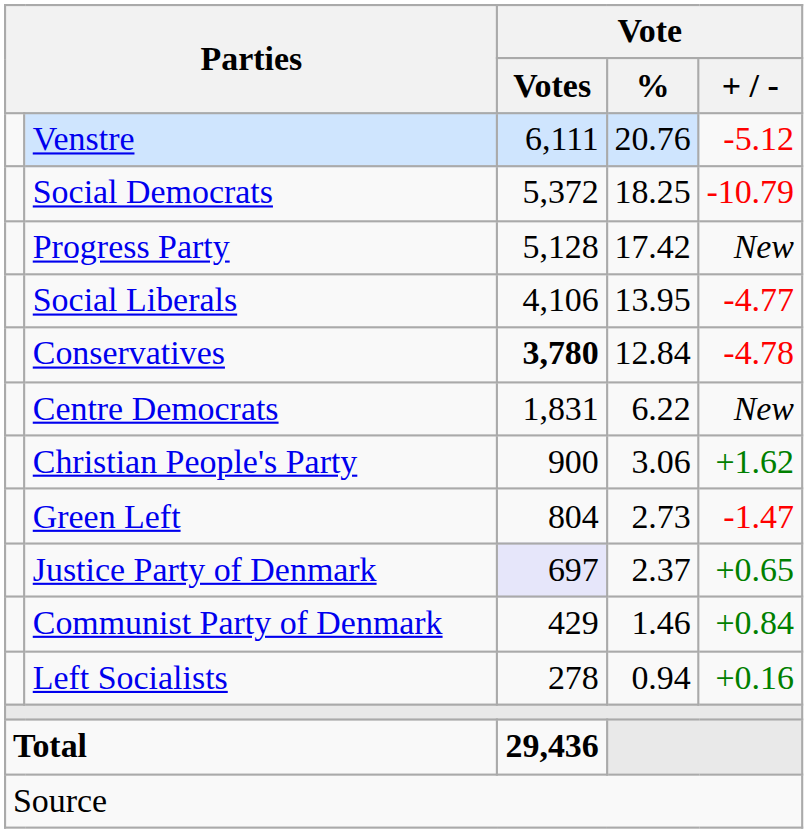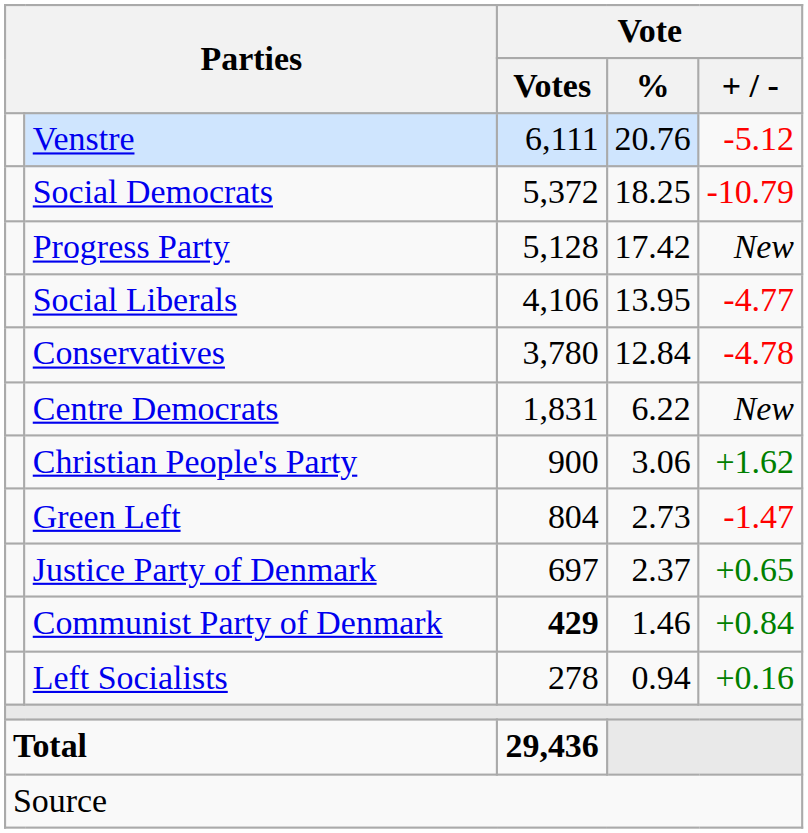Conservatives | Vote / Votes: bold -> normal
Justice Party of Denmark | Vote / Votes: lavender background -> no background
Communist Party of Denmark | Vote / Votes: normal -> bold
